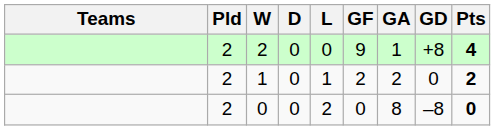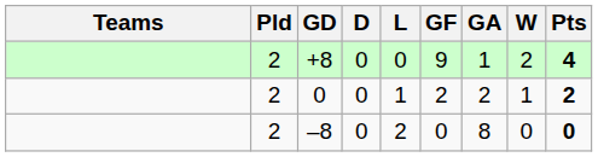columns swapped: W <-> GD
